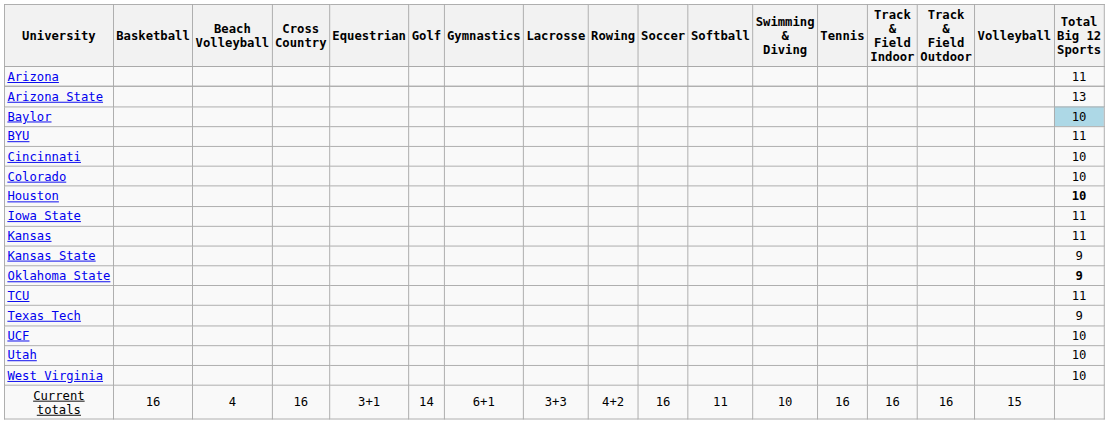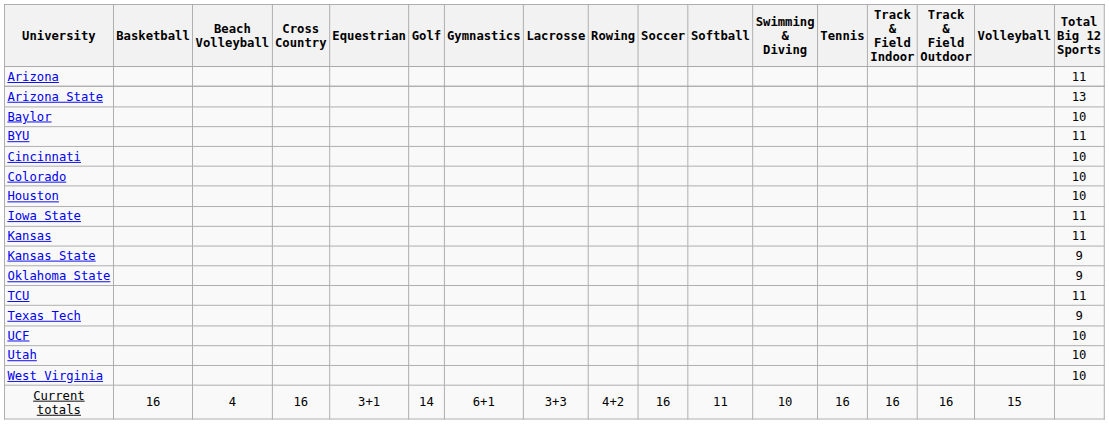Baylor | Total Big 12 Sports: lightblue background -> no background
Houston | Total Big 12 Sports: bold -> normal
Oklahoma State | Total Big 12 Sports: bold -> normal
